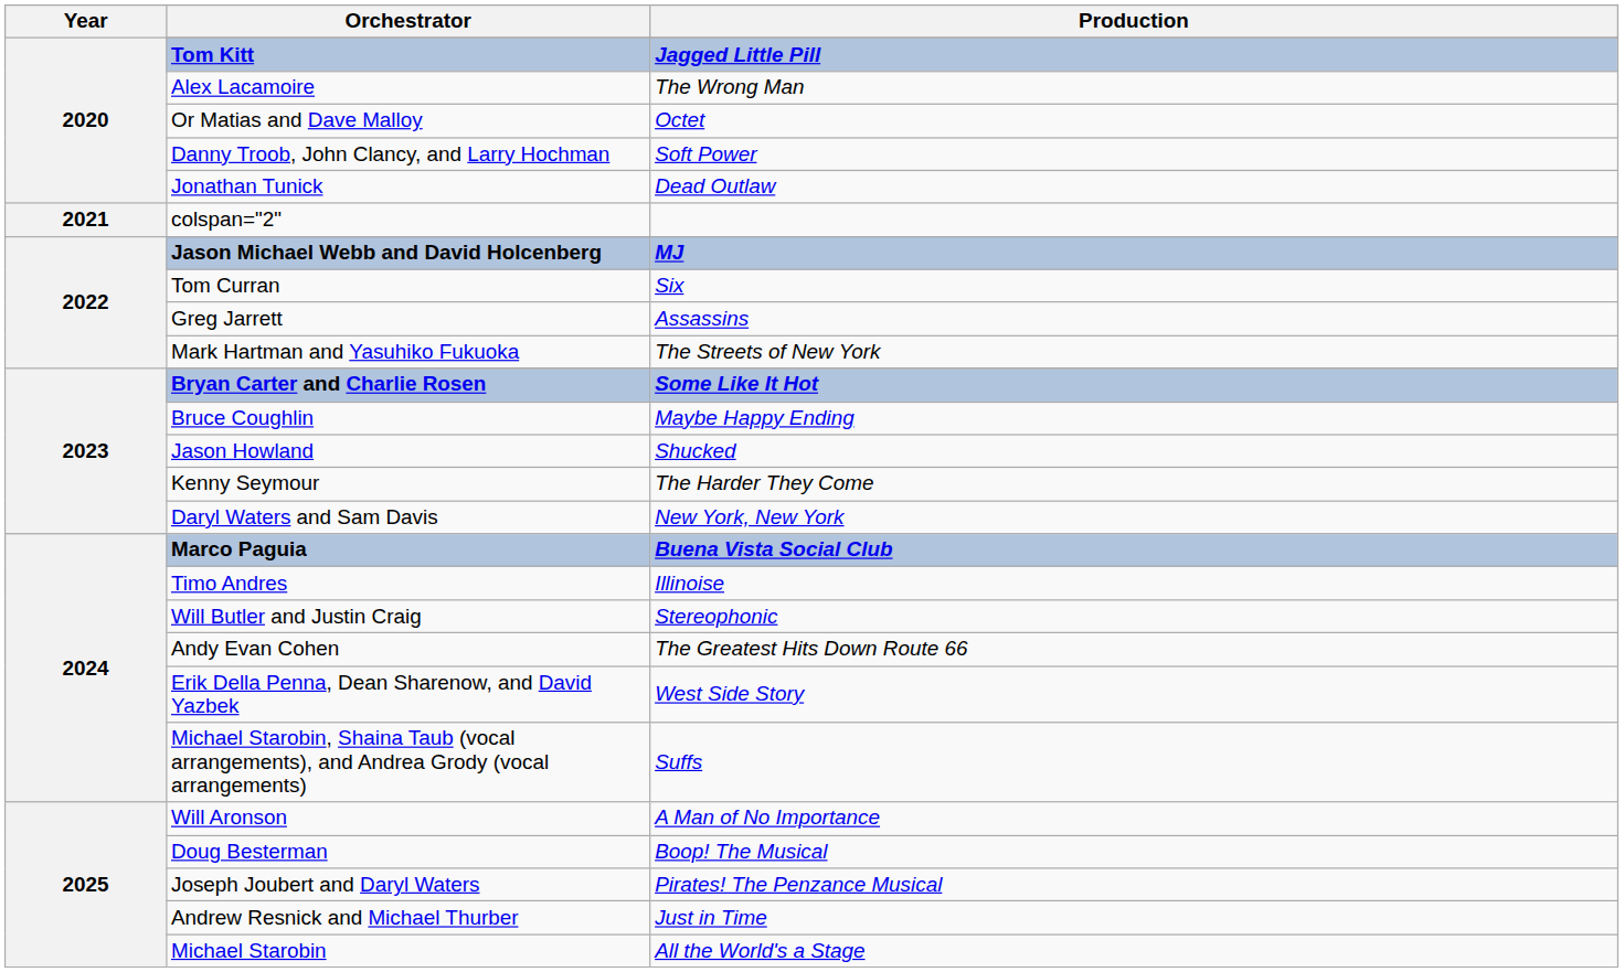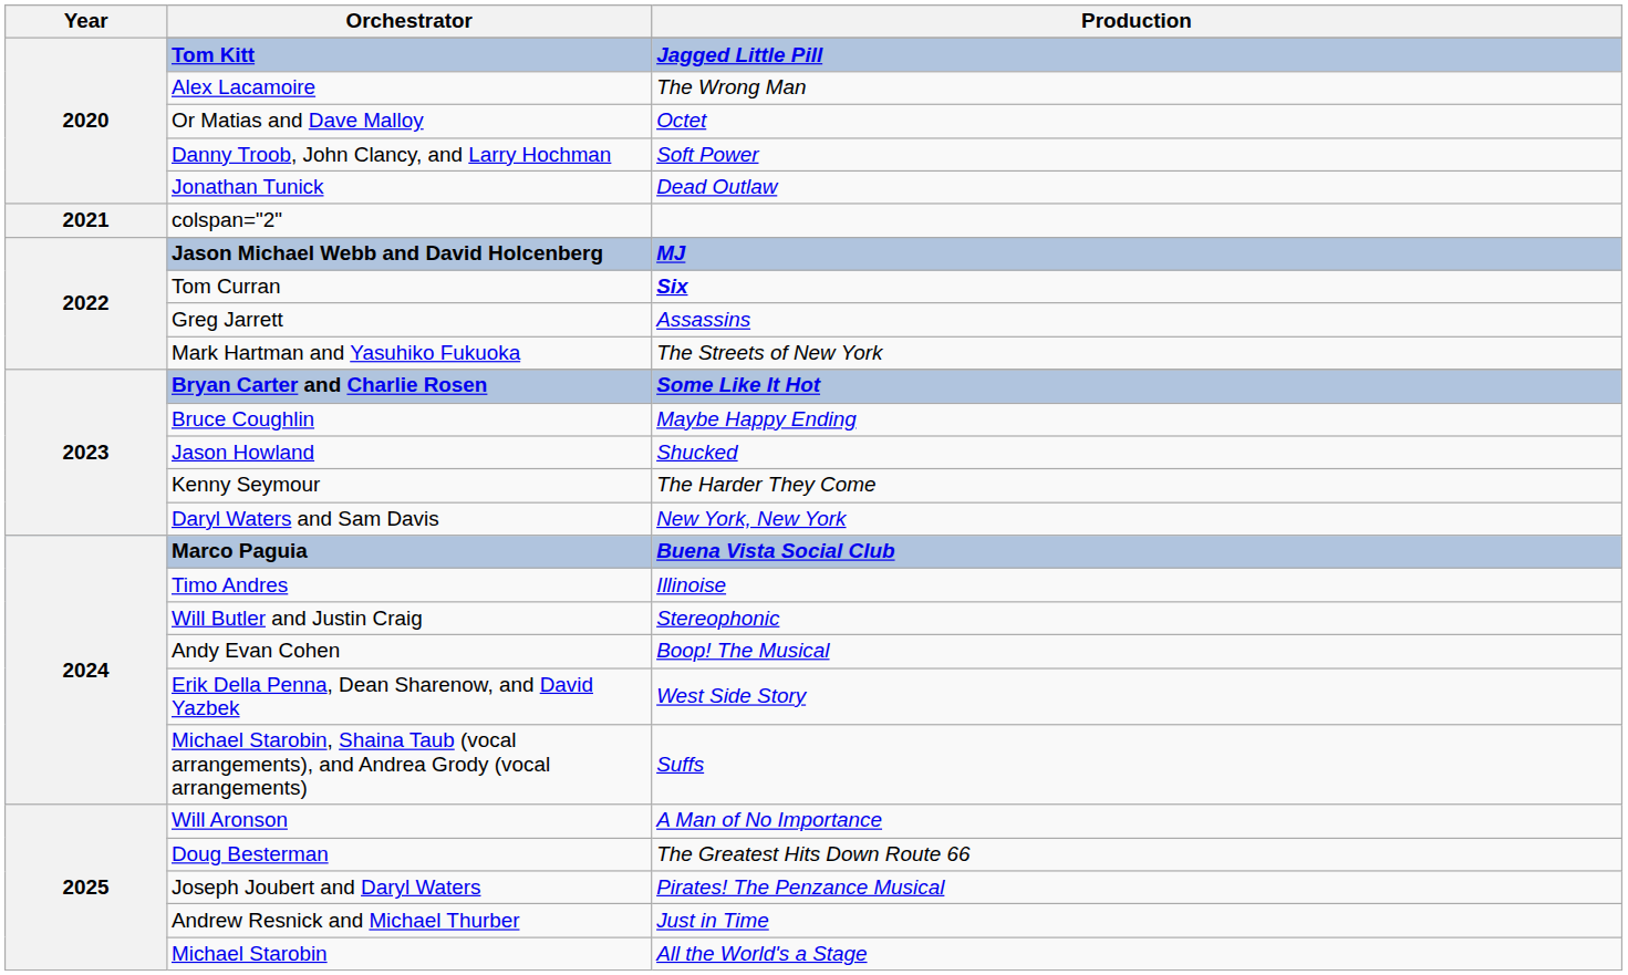Tom Curran | Production: normal -> bold
Andy Evan Cohen | Production: The Greatest Hits Down Route 66 -> Boop! The Musical
Doug Besterman | Production: Boop! The Musical -> The Greatest Hits Down Route 66
